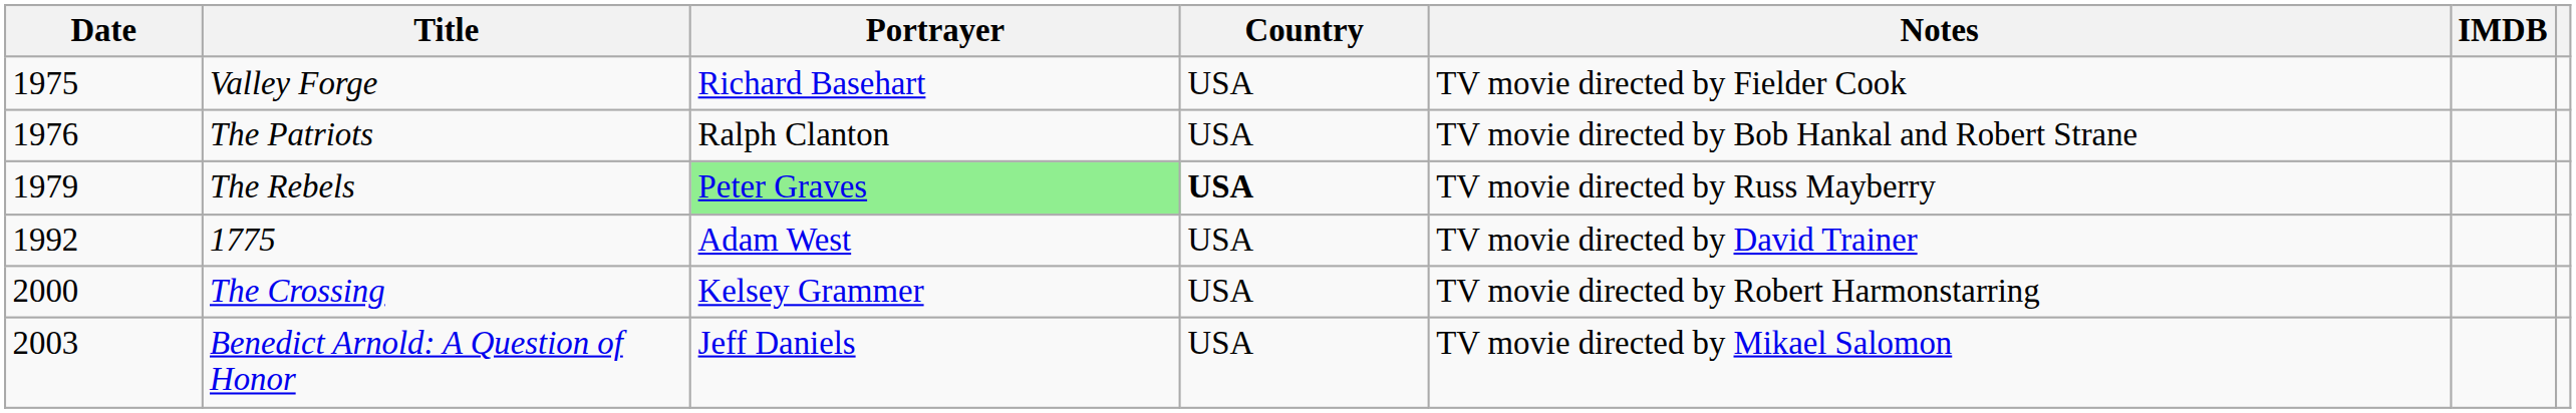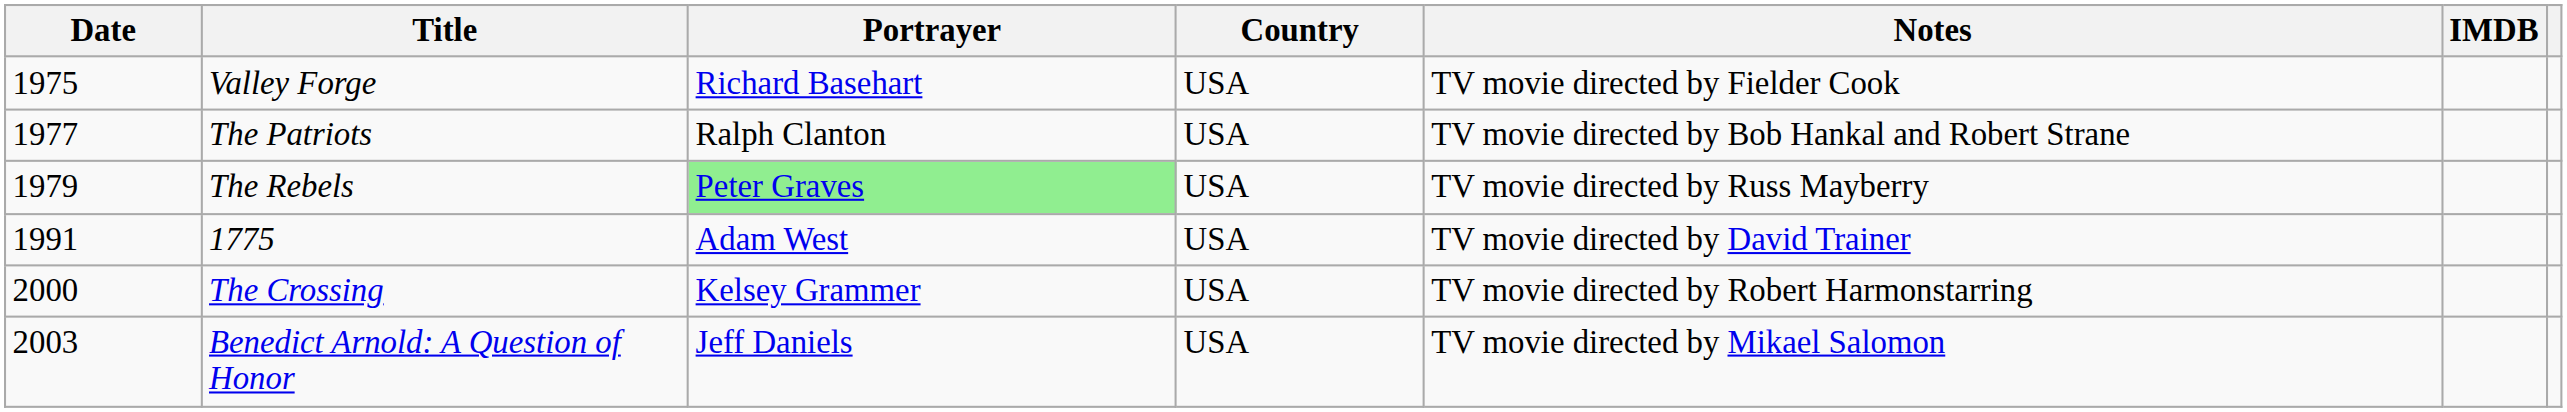The Patriots | Date: 1976 -> 1977
The Rebels | Country: bold -> normal
1775 | Date: 1992 -> 1991
